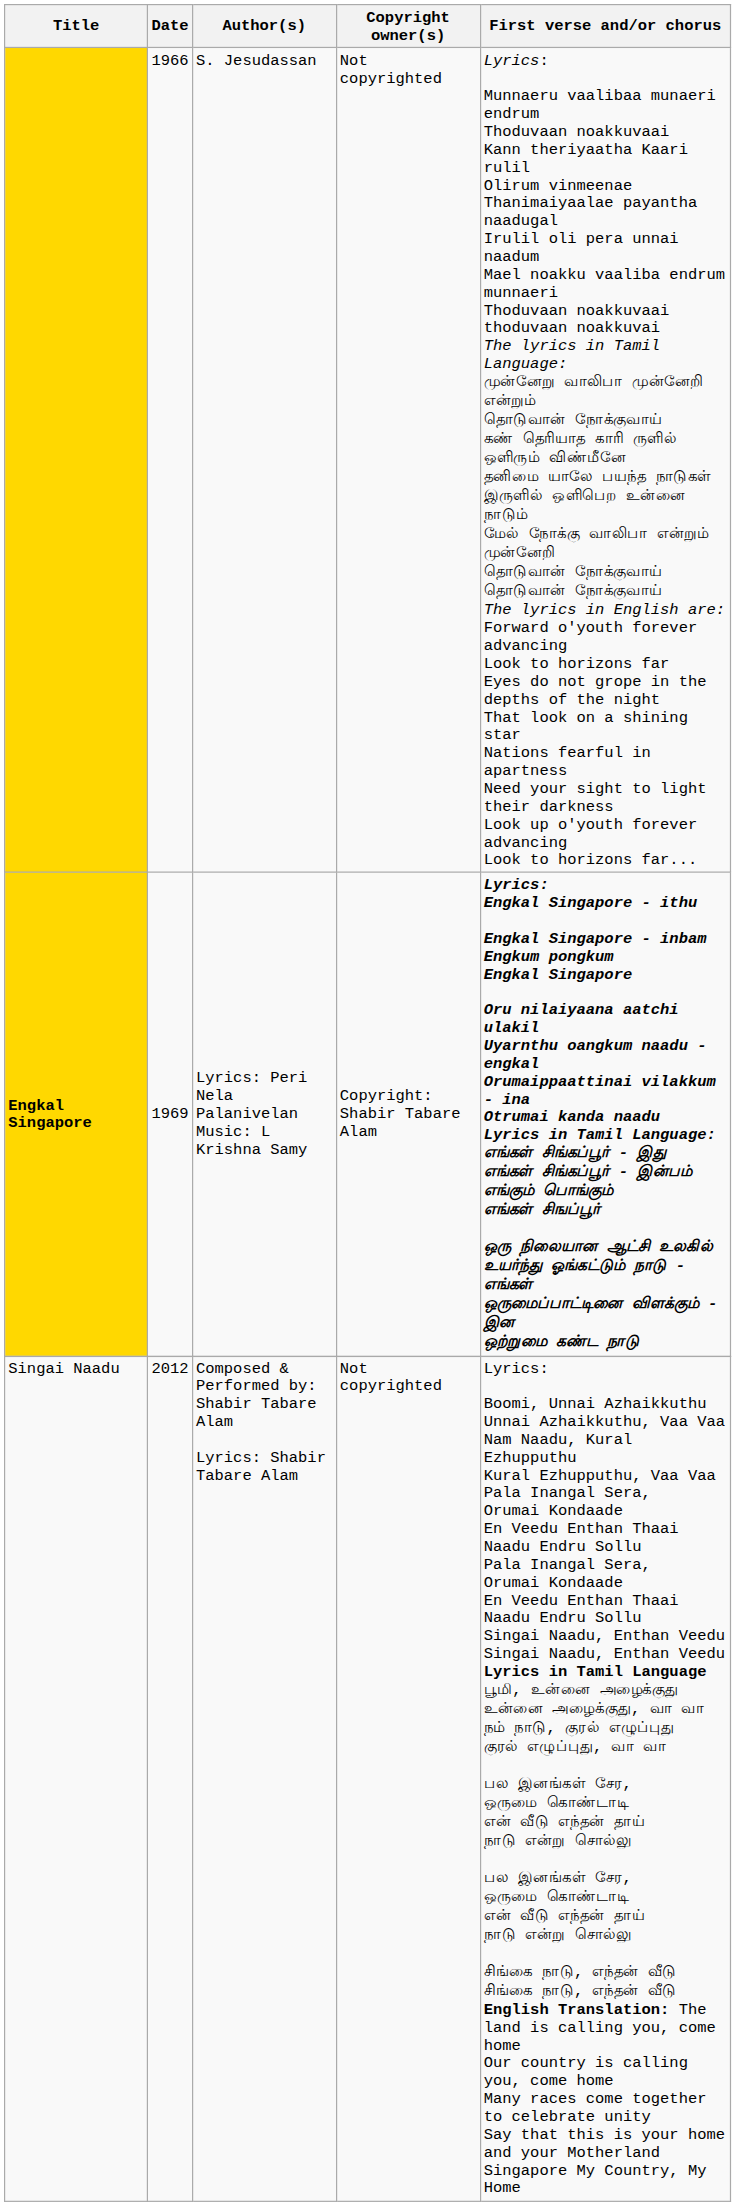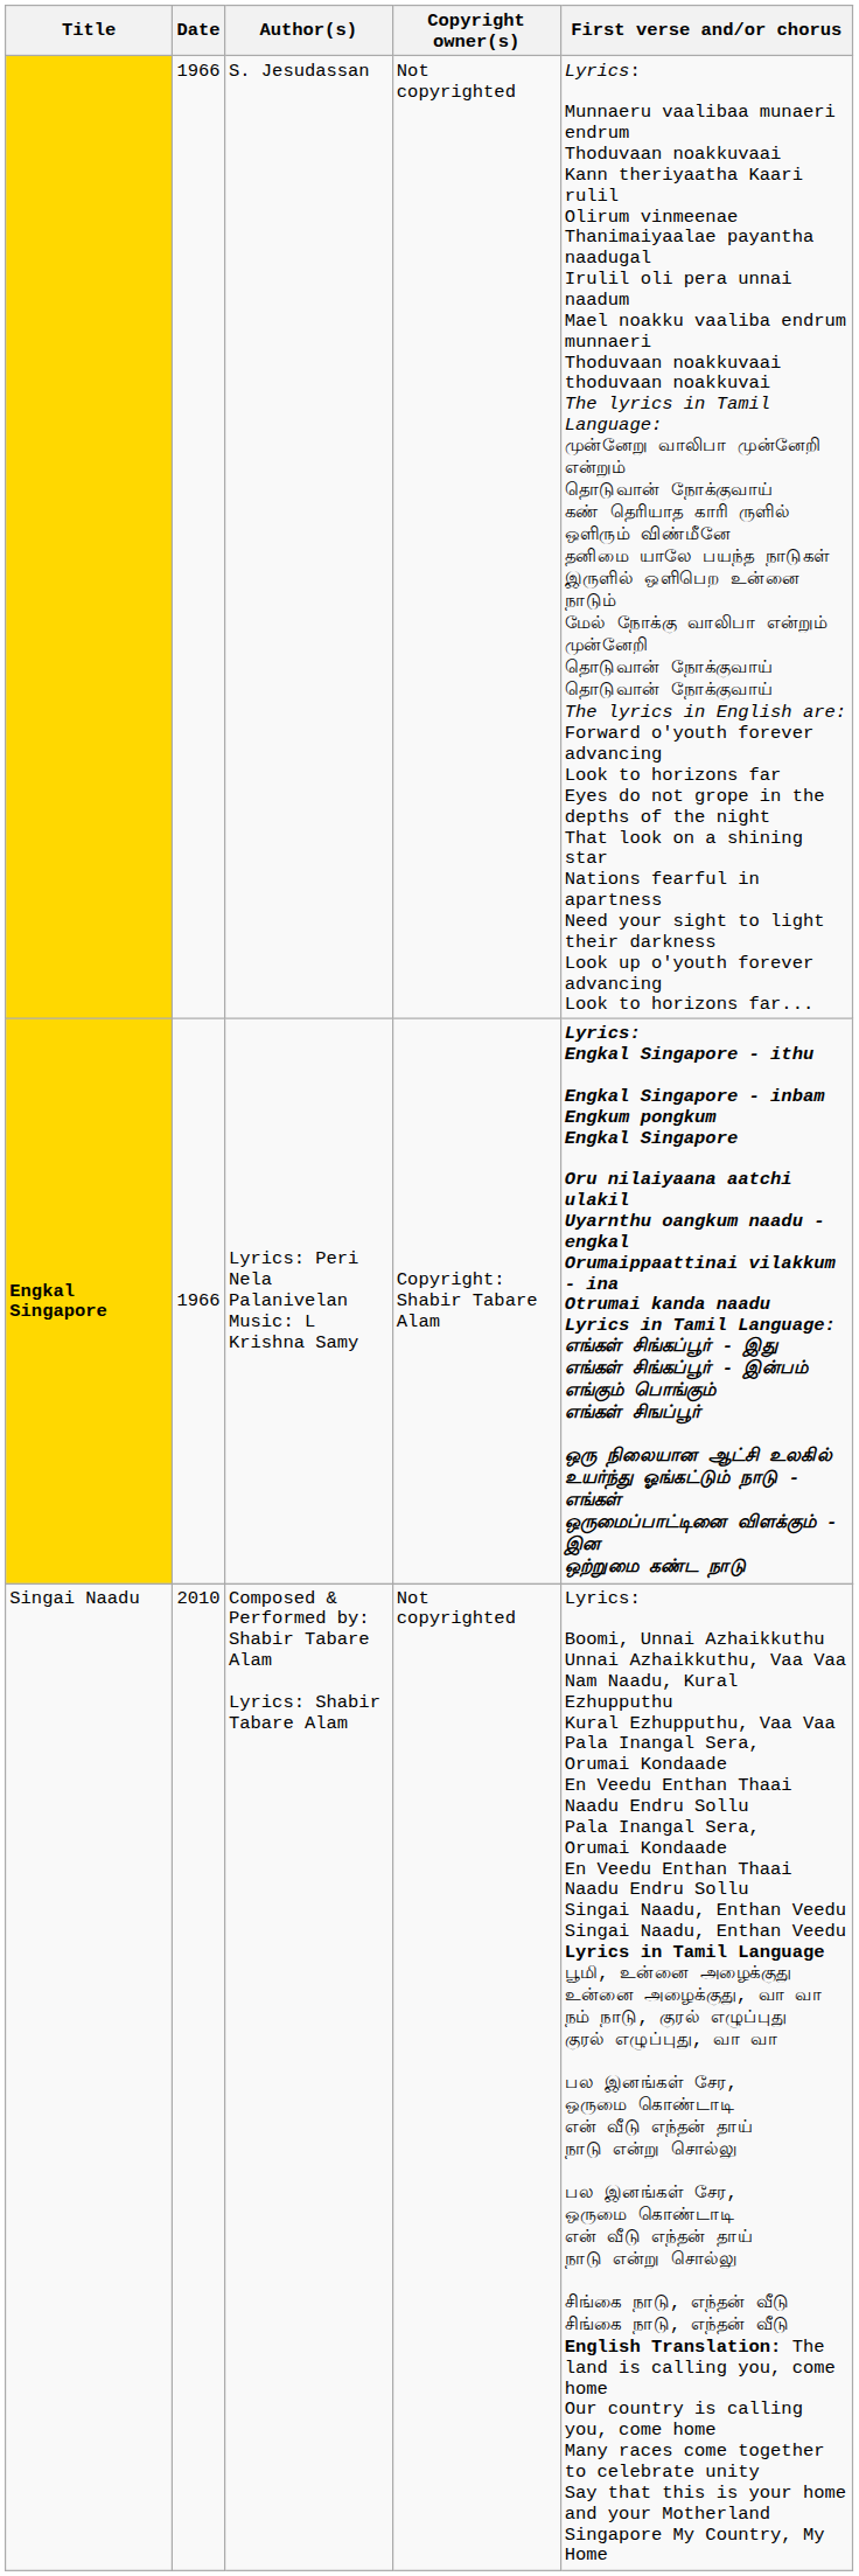Engkal Singapore | Date: 1969 -> 1966
Singai Naadu | Date: 2012 -> 2010
